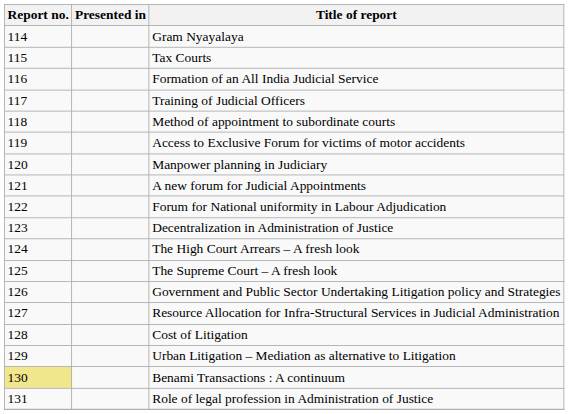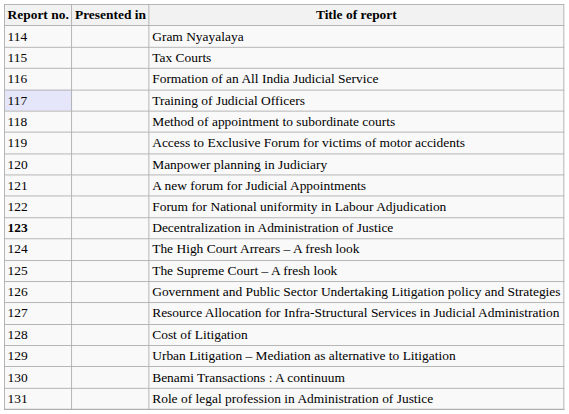Training of Judicial Officers | Report no.: no background -> lavender background
Decentralization in Administration of Justice | Report no.: normal -> bold
Benami Transactions : A continuum | Report no.: khaki background -> no background
